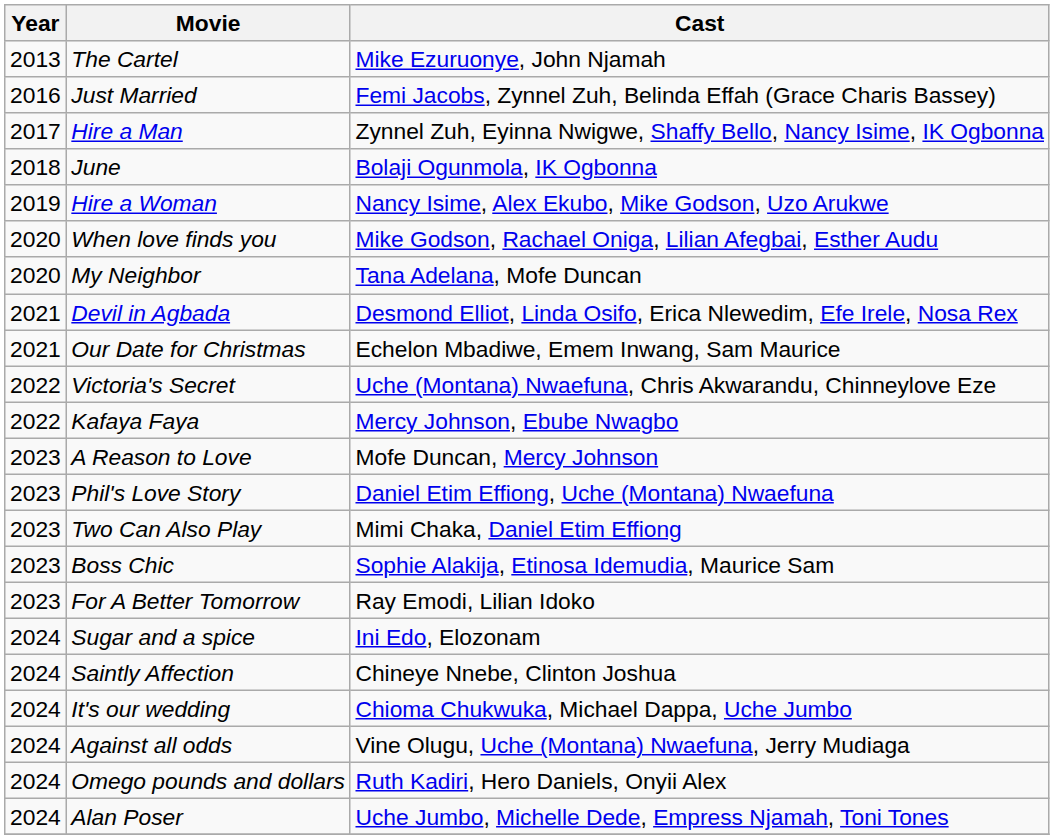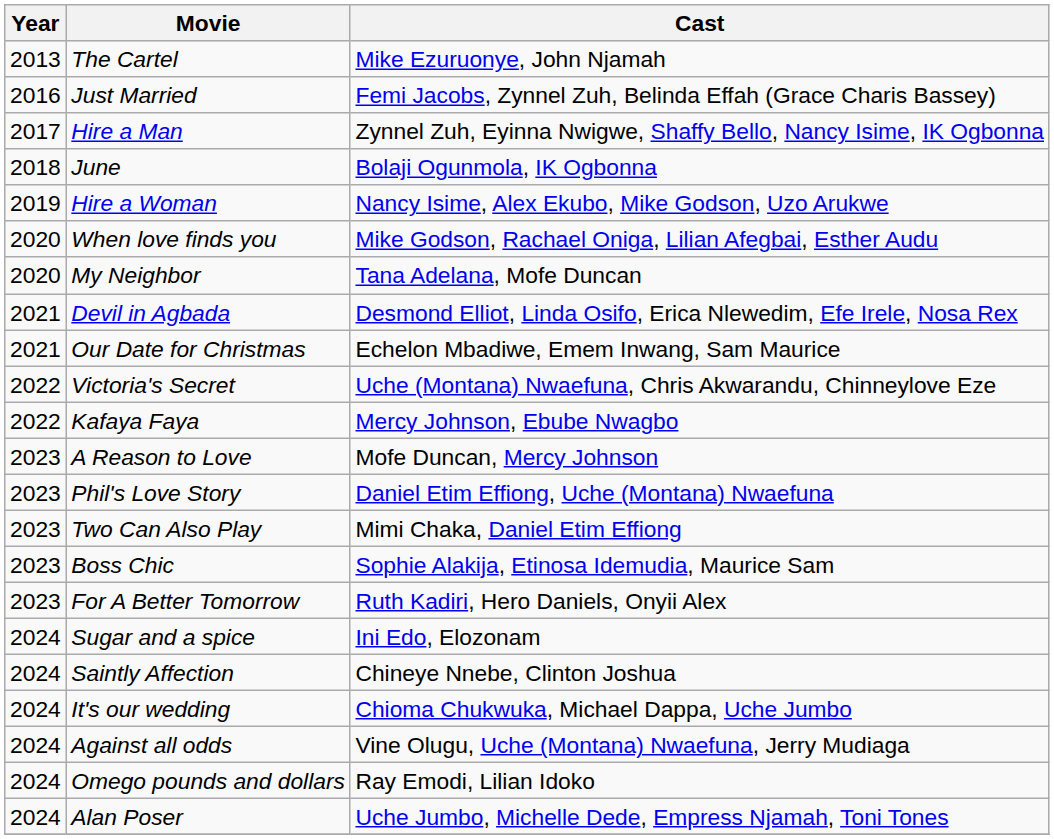For A Better Tomorrow | Cast: Ray Emodi, Lilian Idoko -> Ruth Kadiri, Hero Daniels, Onyii Alex
Omego pounds and dollars | Cast: Ruth Kadiri, Hero Daniels, Onyii Alex -> Ray Emodi, Lilian Idoko
